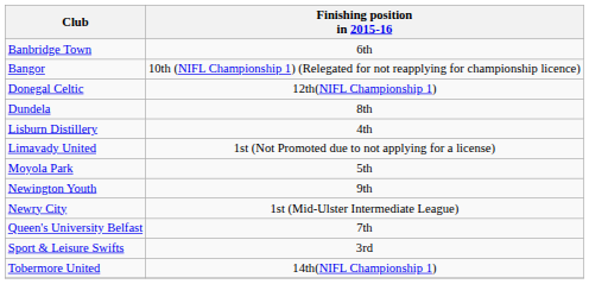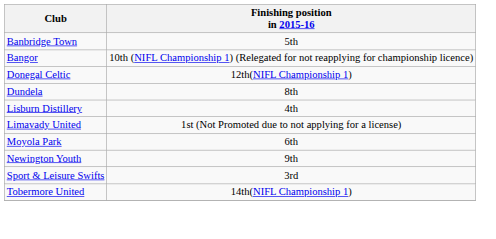Banbridge Town | Finishing position in 2015-16: 6th -> 5th
Moyola Park | Finishing position in 2015-16: 5th -> 6th
- row: Newry City | 1st (Mid-Ulster Intermediate League)
- row: Queen's University Belfast | 7th
